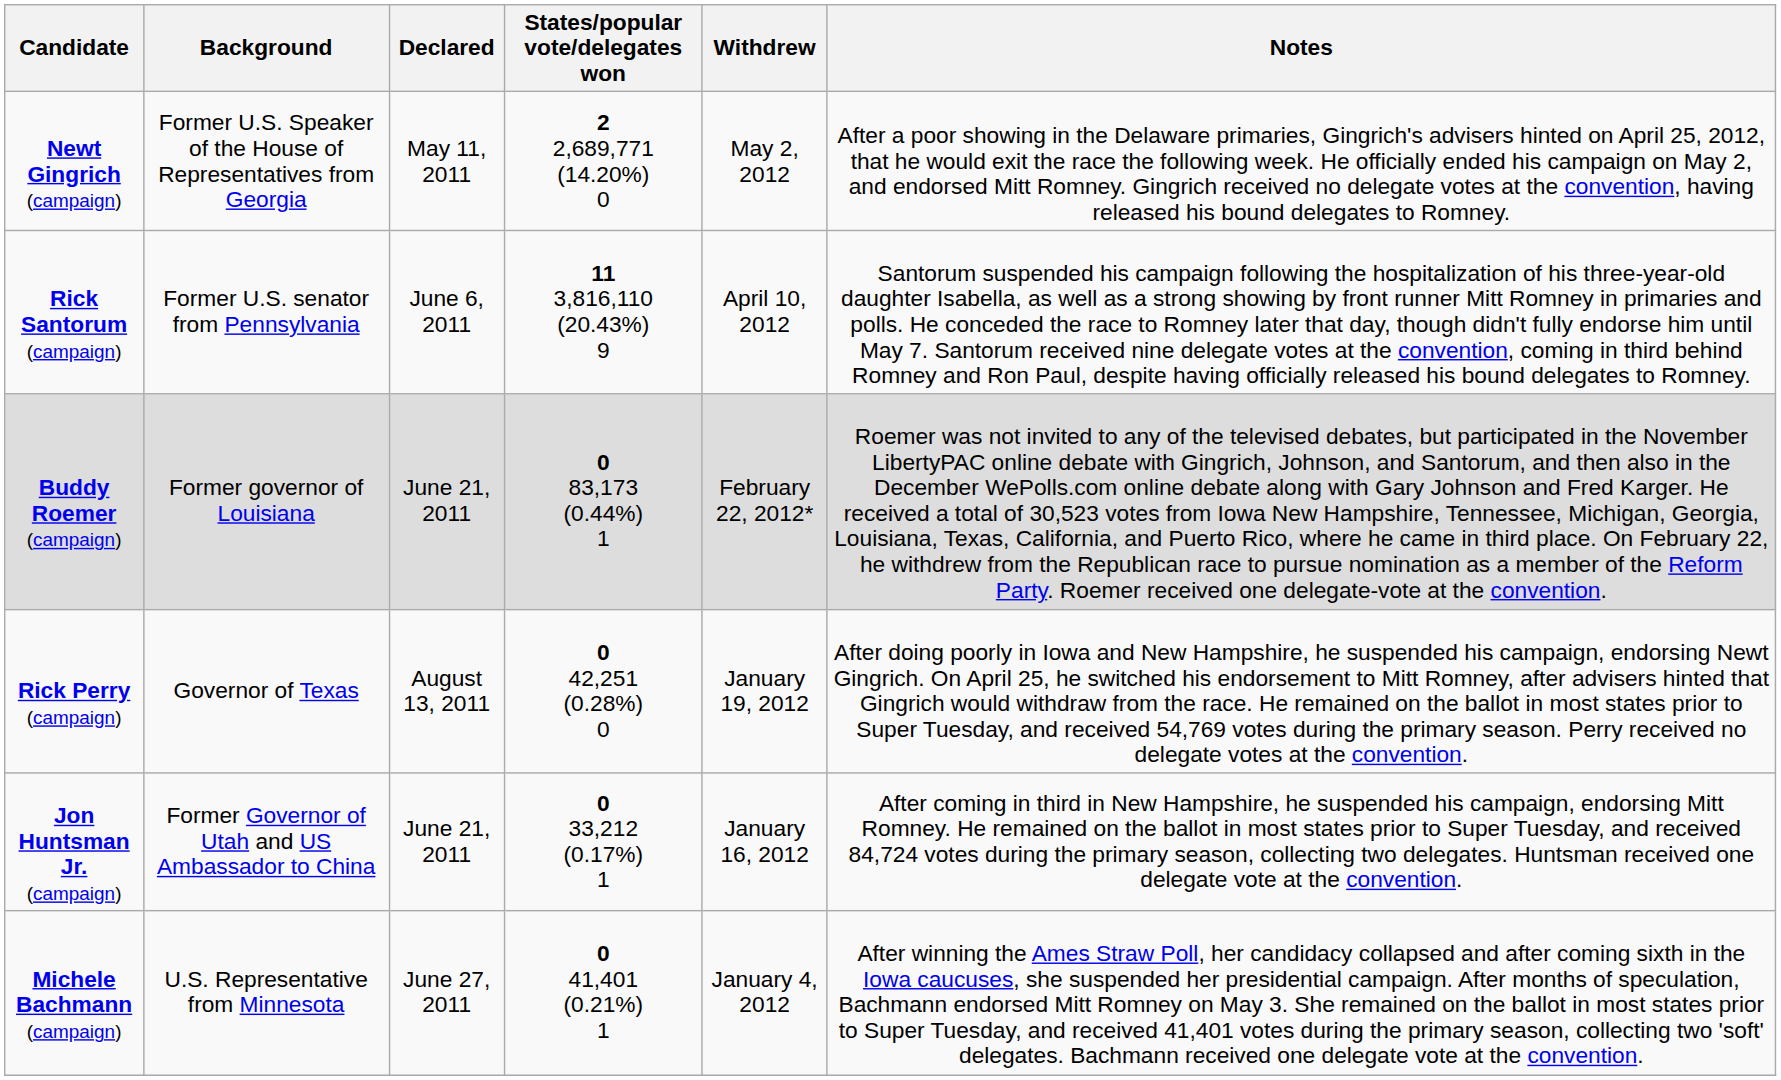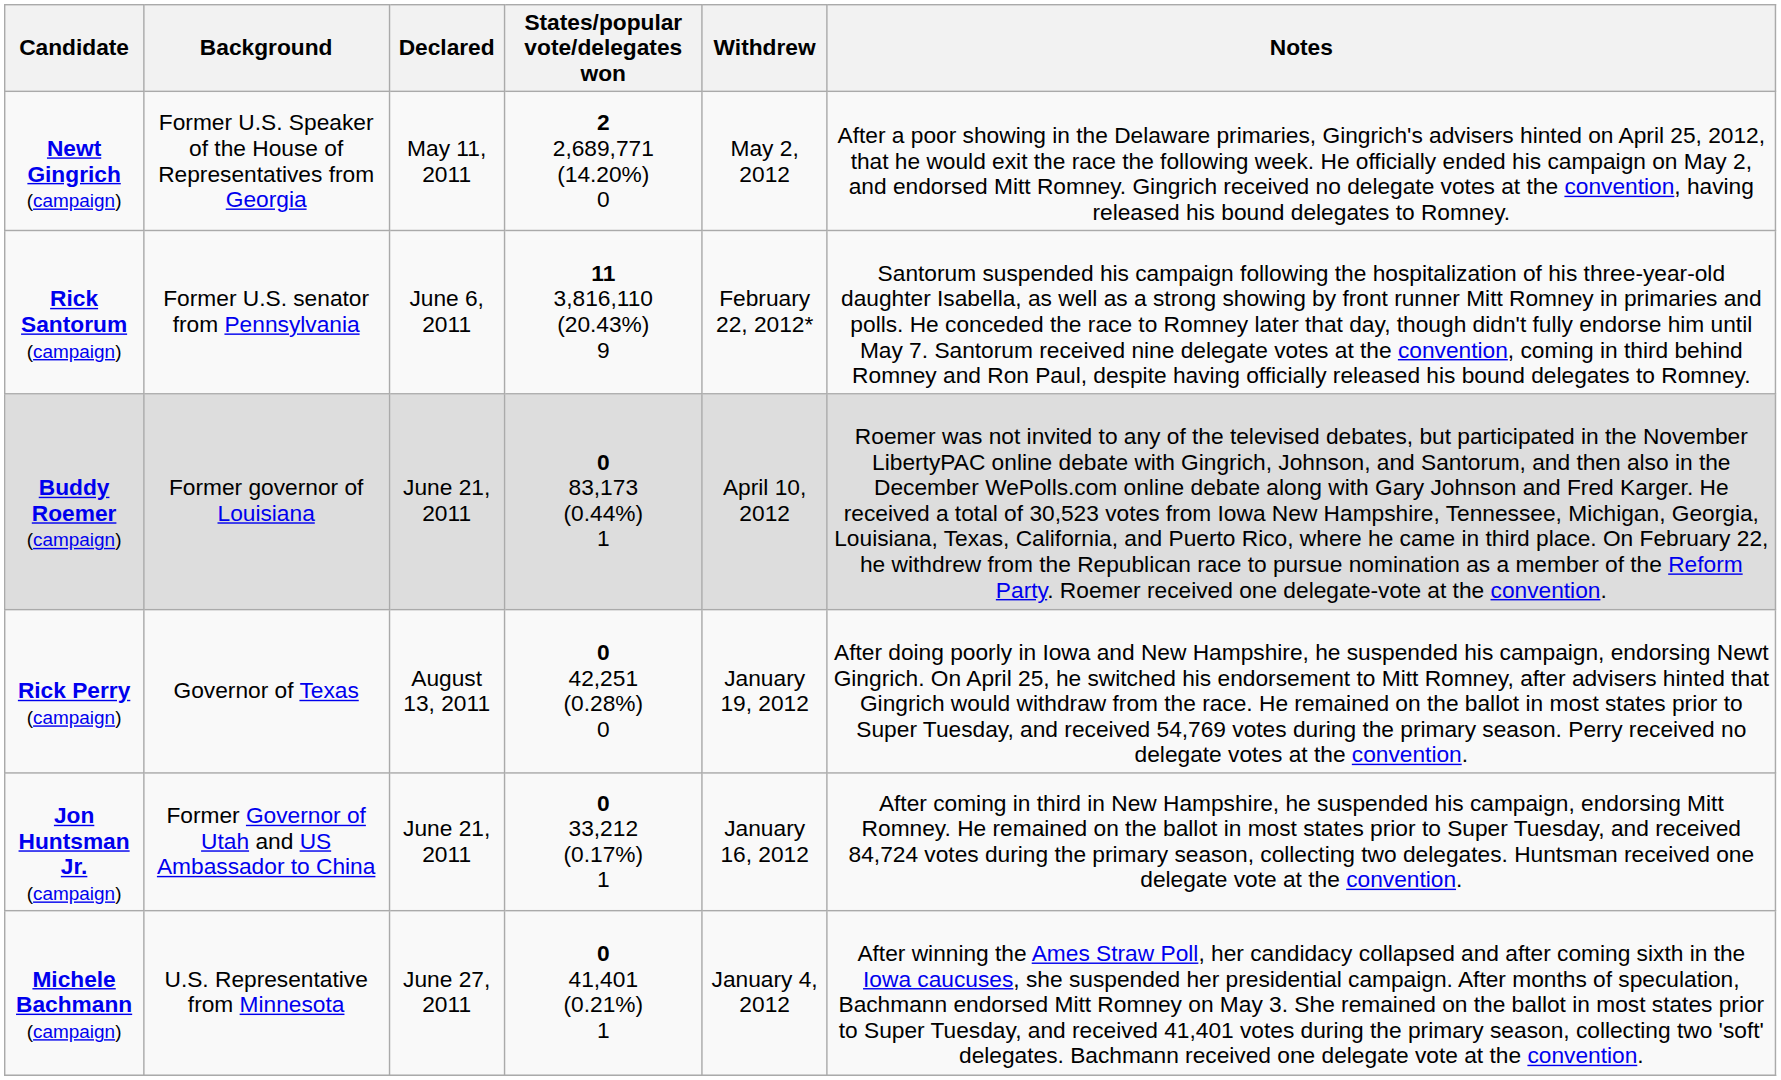Rick Santorum (campaign) | Withdrew: April 10, 2012 -> February 22, 2012*
Buddy Roemer (campaign) | Withdrew: February 22, 2012* -> April 10, 2012
